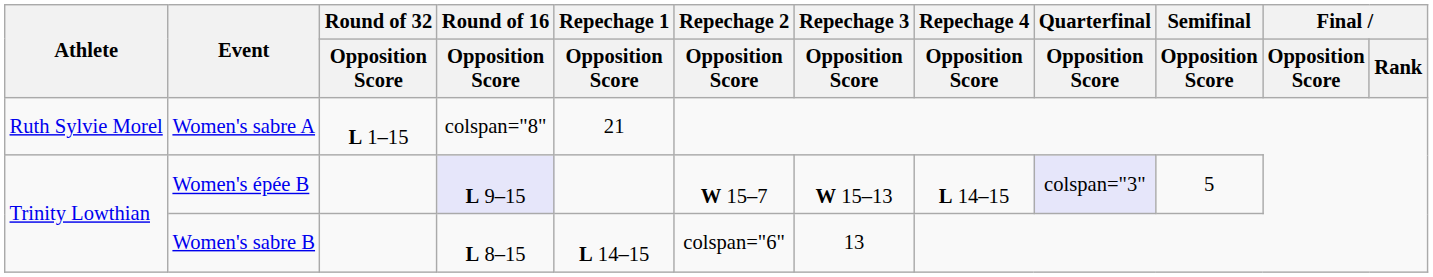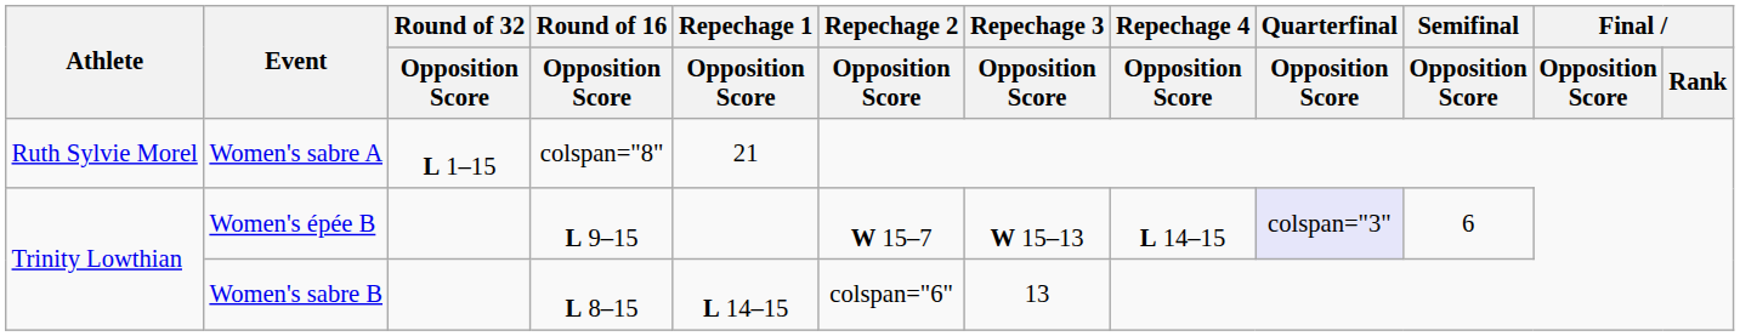Women's épée B | Round of 16 / Opposition Score: lavender background -> no background
Women's épée B | Semifinal / Opposition Score: 5 -> 6
